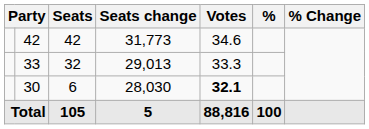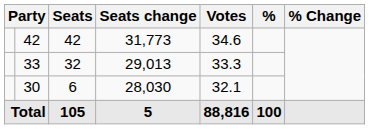30 | Votes: bold -> normal
